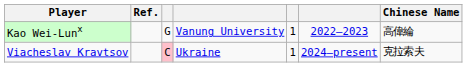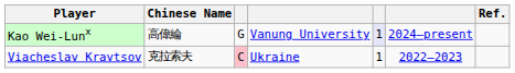columns swapped: Chinese Name <-> Ref.
Kao Wei-Lunx | column 5: no background -> lavender background
Kao Wei-Lunx | column 6: 2022–2023 -> 2024–present
Viacheslav Kravtsov | column 6: 2024–present -> 2022–2023
